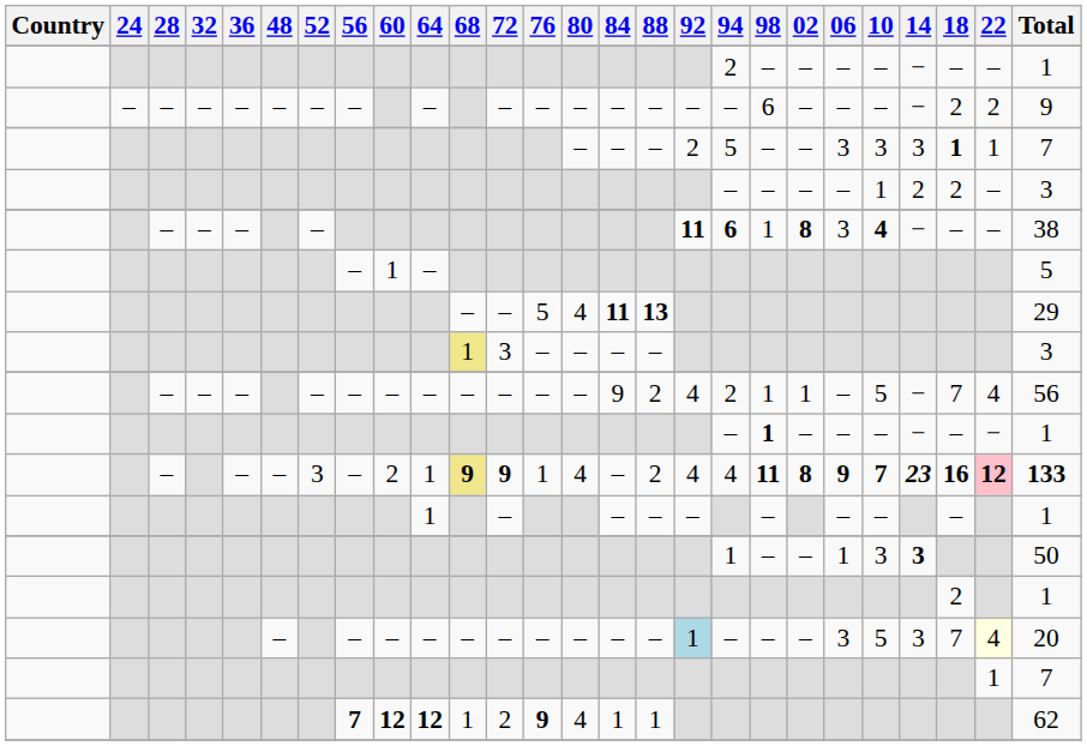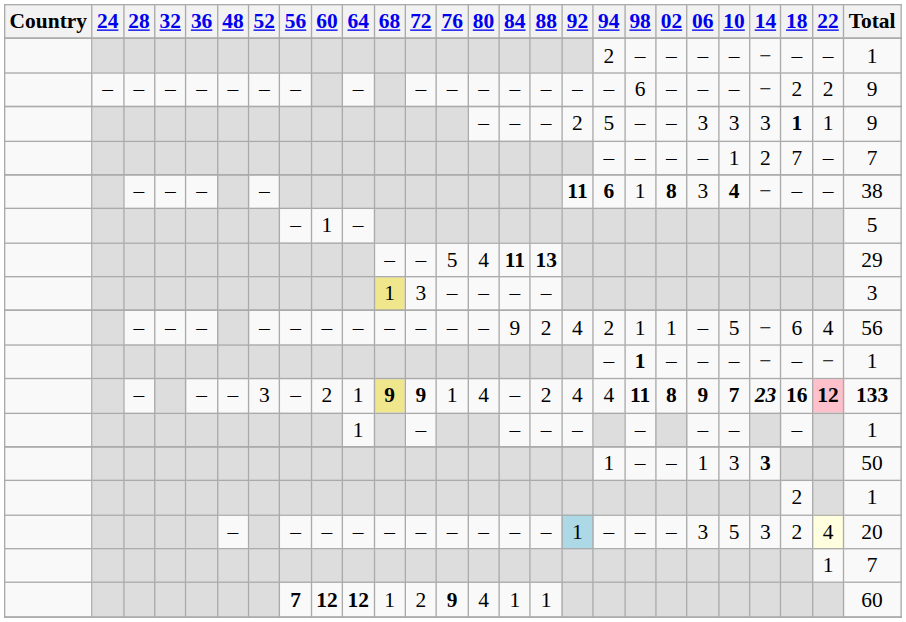row 4 | Total: 7 -> 9
row 5 | 18: 2 -> 7
row 5 | Total: 3 -> 7
row 10 | 18: 7 -> 6
row 16 | 18: 7 -> 2
row 18 | Total: 62 -> 60
